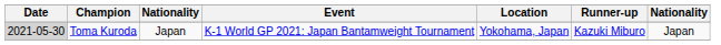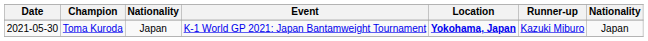Toma Kuroda | Date: lightgrey background -> no background
Toma Kuroda | Location: normal -> bold
